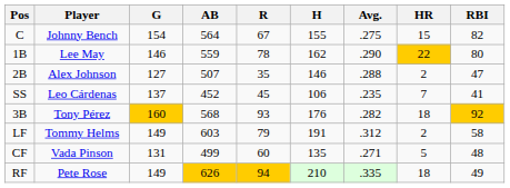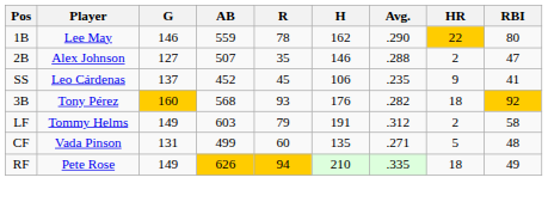- row: C | Johnny Bench | 154 | 564 | 67 | 155 | .275 | 15 | 82
SS | HR: 7 -> 9
